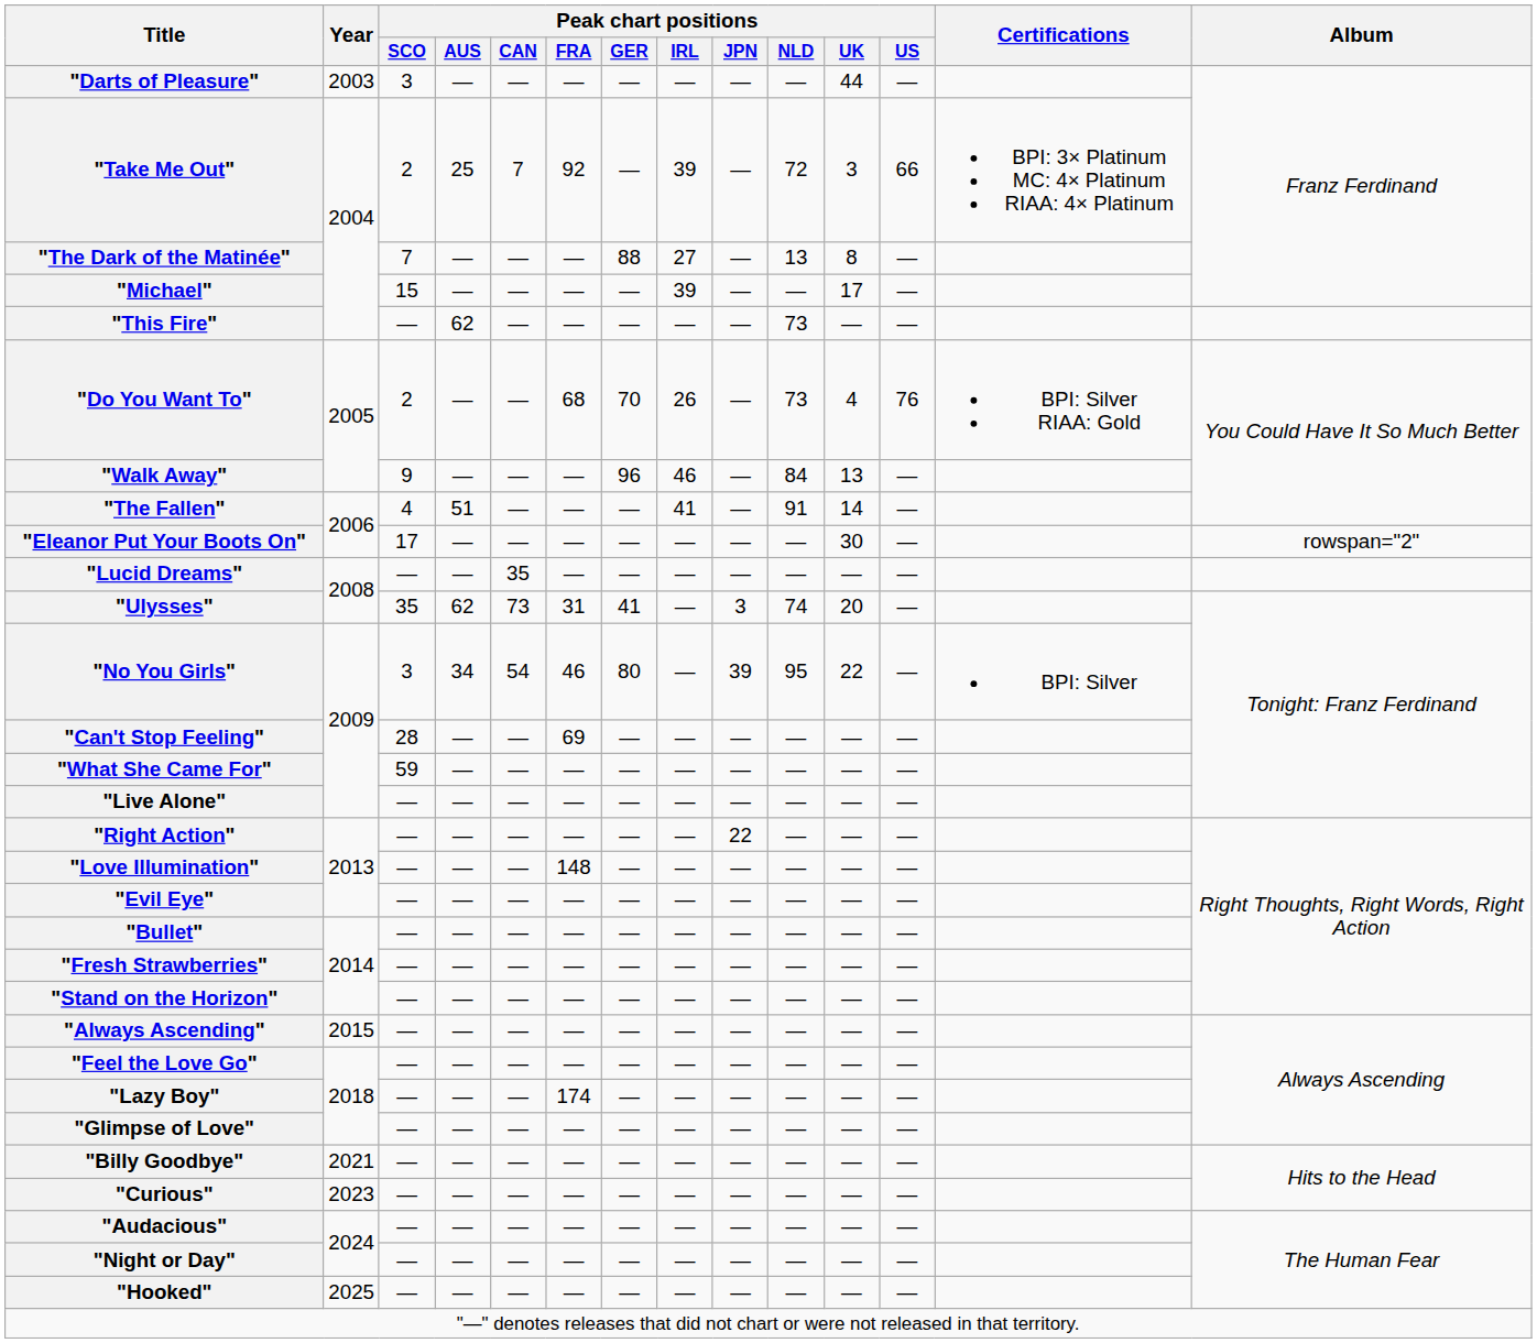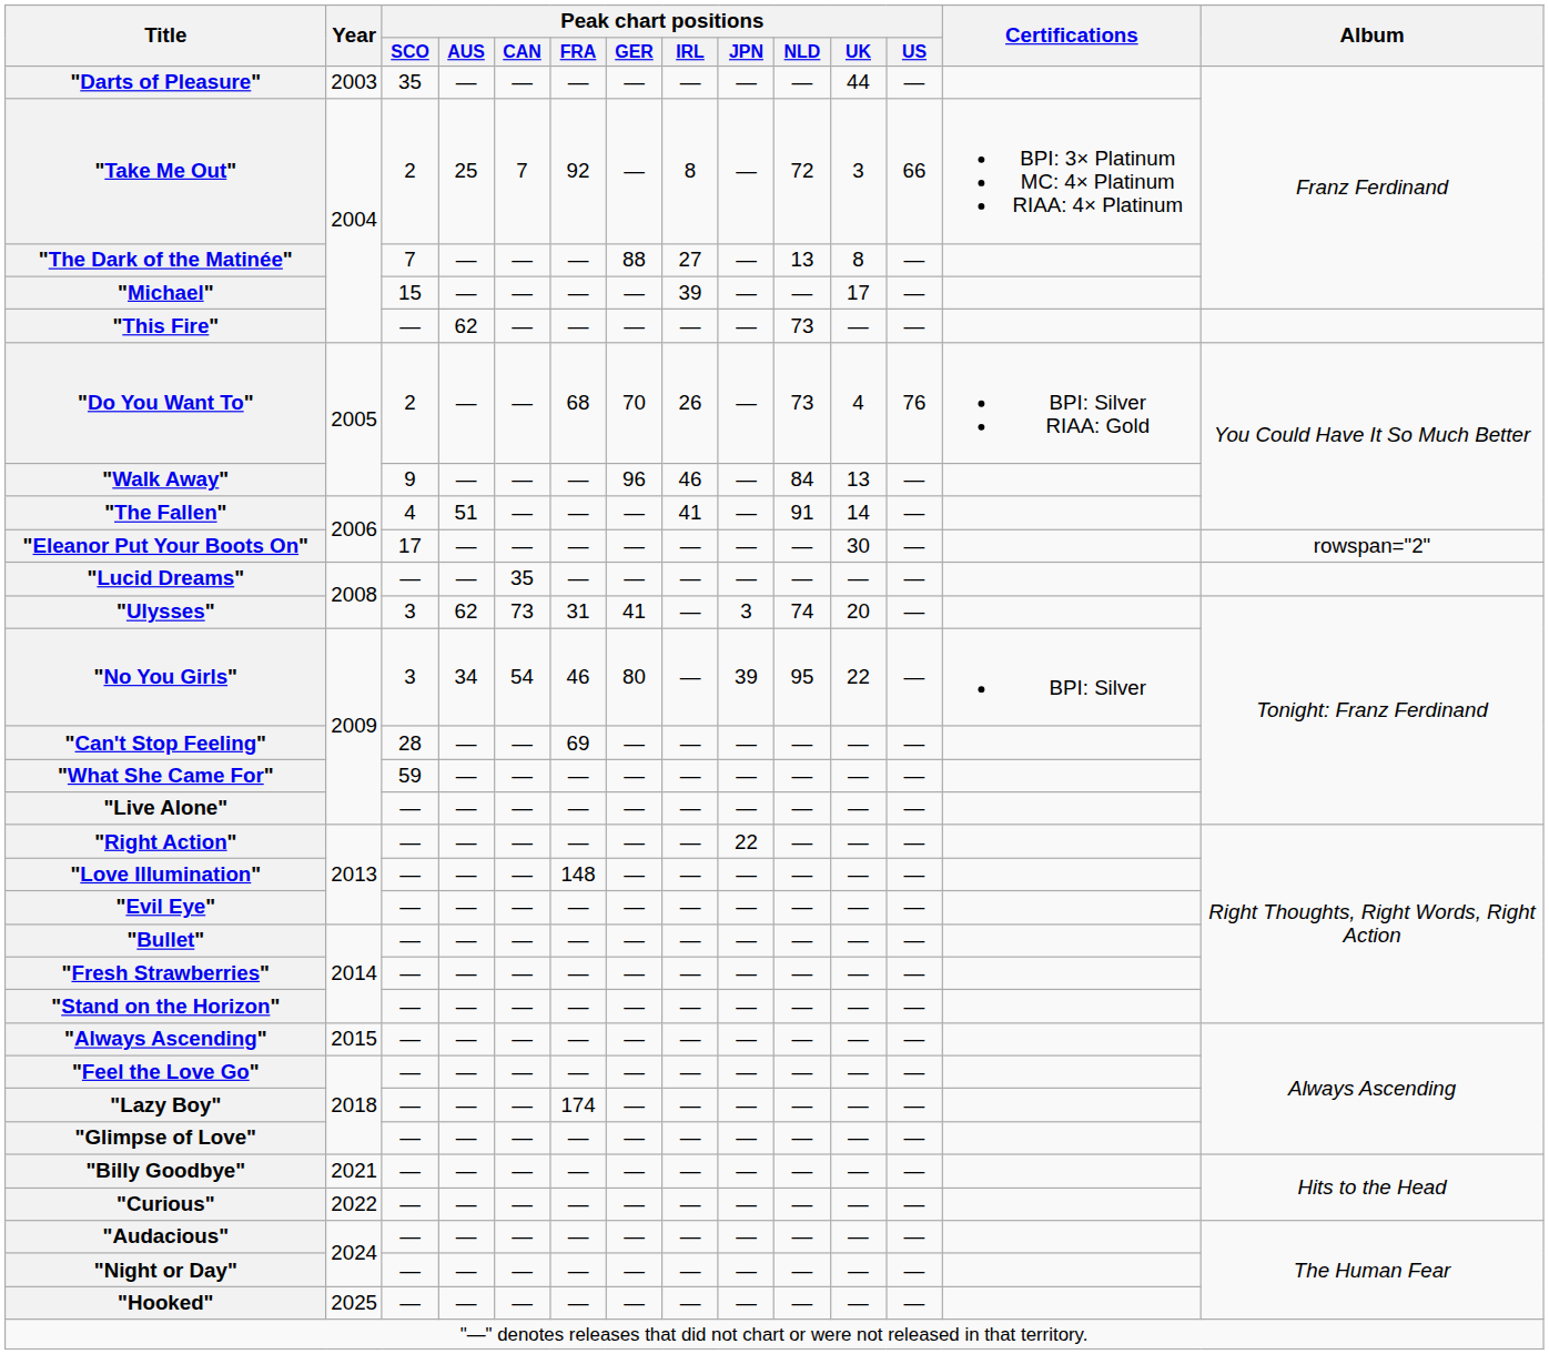"Darts of Pleasure" | Peak chart positions / SCO: 3 -> 35
"Take Me Out" | Peak chart positions / IRL: 39 -> 8
"Ulysses" | Peak chart positions / SCO: 35 -> 3
"Curious" | Year: 2023 -> 2022
